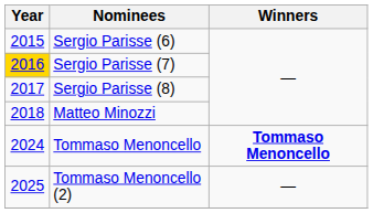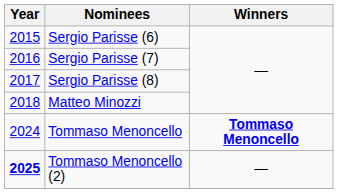Sergio Parisse (7) | Year: gold background -> no background
Tommaso Menoncello (2) | Year: normal -> bold
